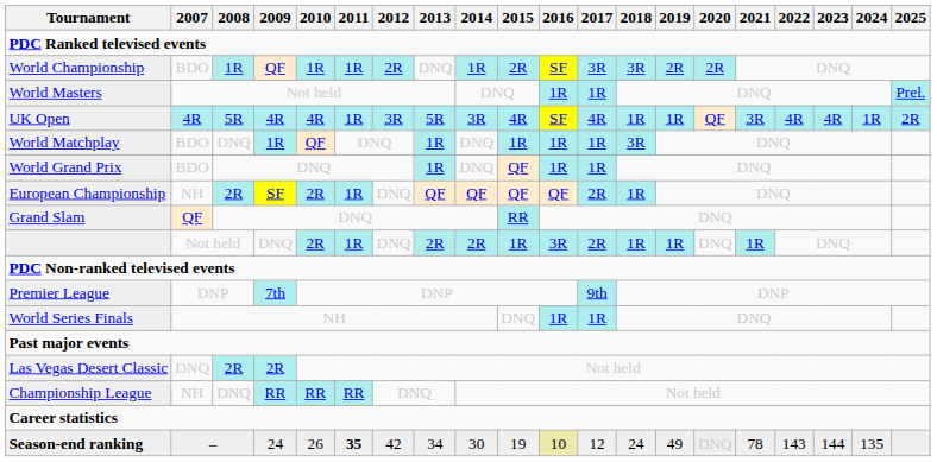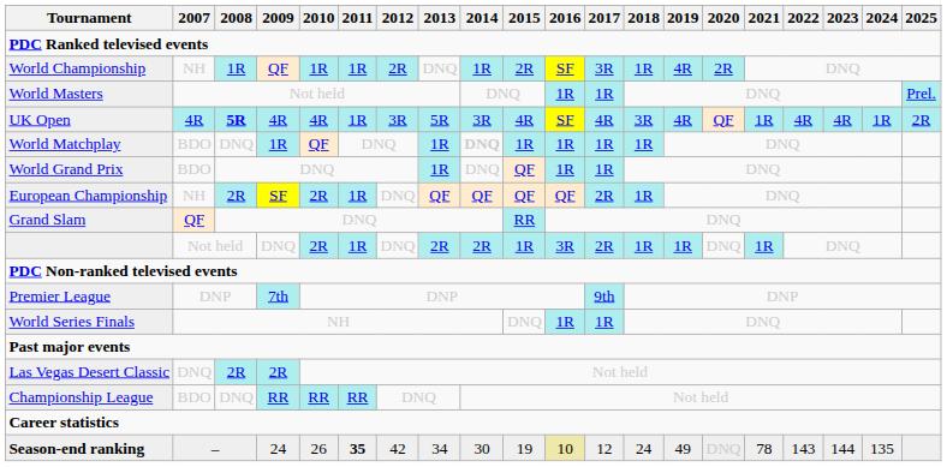World Championship | 2007: BDO -> NH
World Championship | 2018: 3R -> 1R
World Championship | 2019: 2R -> 4R
UK Open | 2008: normal -> bold
UK Open | 2018: 1R -> 3R
UK Open | 2019: 1R -> 4R
UK Open | 2021: 3R -> 1R
World Matchplay | 2014: normal -> bold
World Matchplay | 2018: 3R -> 1R
Championship League | 2007: NH -> BDO
